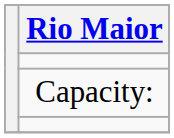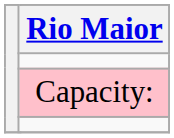row 3 | Rio Maior: no background -> pink background
